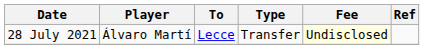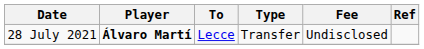28 July 2021 | Player: normal -> bold
28 July 2021 | Fee: lightyellow background -> no background
